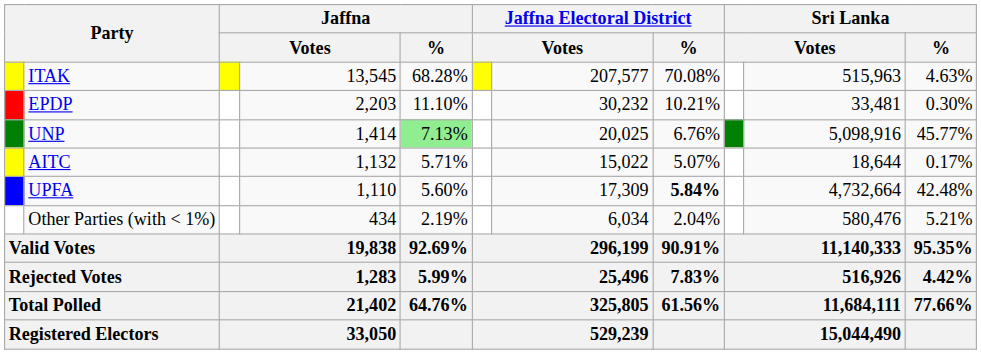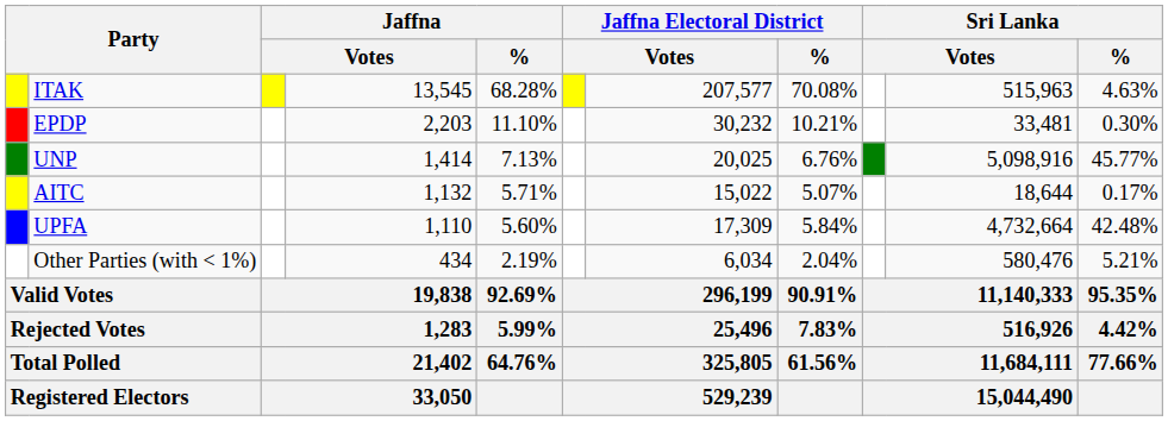UNP | Jaffna / %: lightgreen background -> no background
UPFA | Jaffna Electoral District / %: bold -> normal
